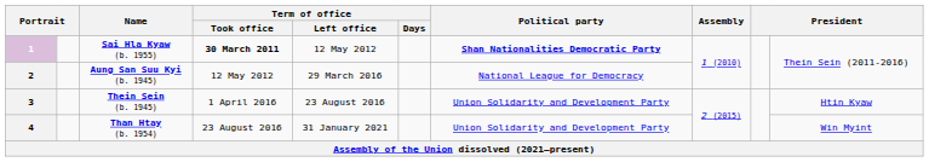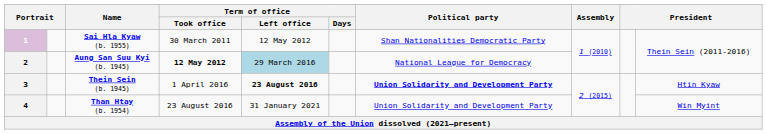1 | Term of office / Took office: bold -> normal
1 | Political party: bold -> normal
2 | Term of office / Took office: normal -> bold
2 | Term of office / Left office: no background -> lightblue background
3 | Term of office / Left office: normal -> bold
3 | Political party: normal -> bold
